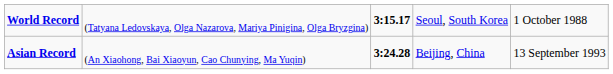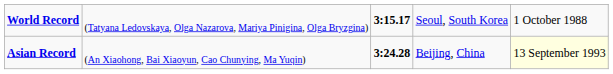Asian Record | column 5: no background -> lightyellow background
